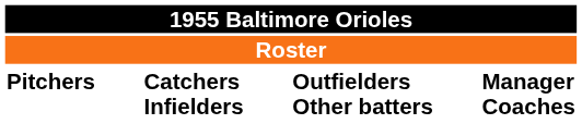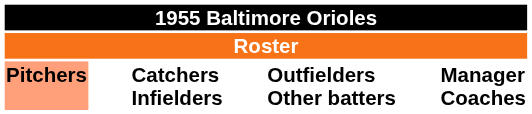Pitchers | column 1: no background -> lightsalmon background
